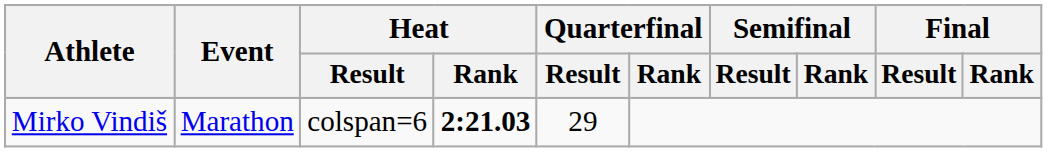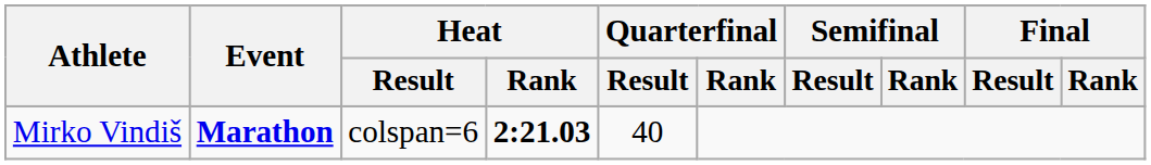Mirko Vindiš | Event: normal -> bold
Mirko Vindiš | Quarterfinal / Result: 29 -> 40
